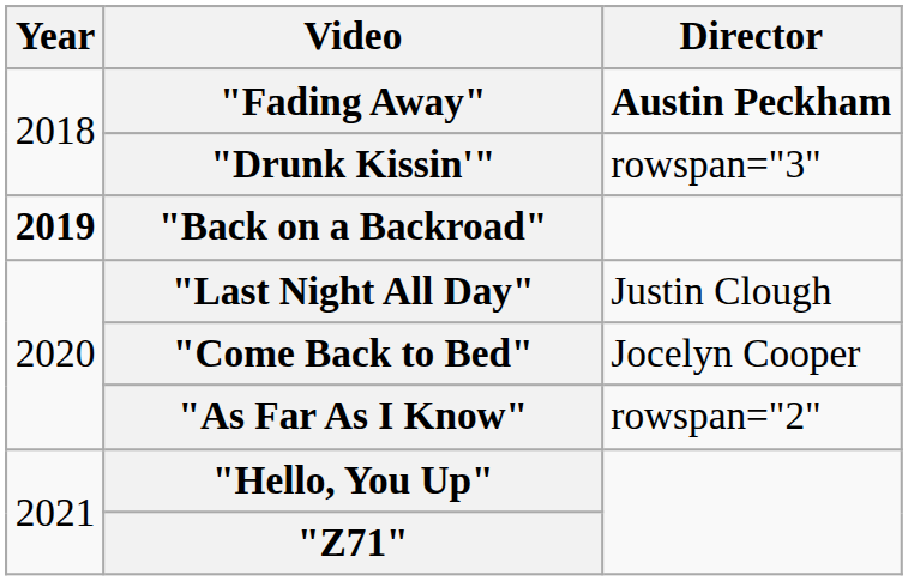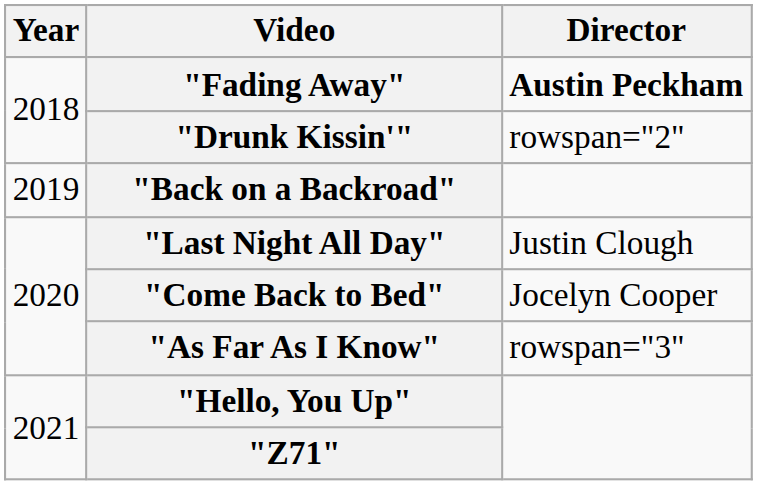"Drunk Kissin'" | Director: rowspan="3" -> rowspan="2"
"Back on a Backroad" | Year: bold -> normal
"As Far As I Know" | Director: rowspan="2" -> rowspan="3"
